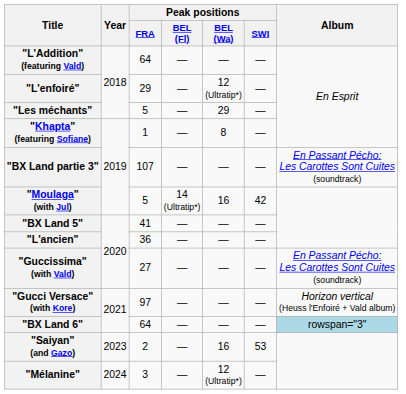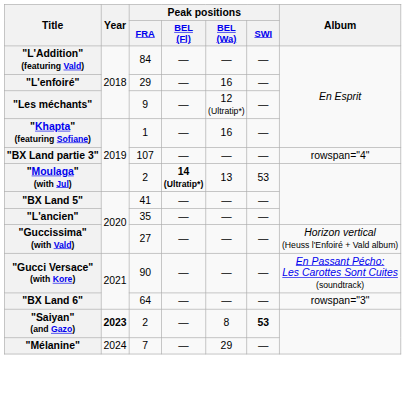"L'Addition" (featuring Vald) | Peak positions / FRA: 64 -> 84
"L'enfoiré" | Peak positions / BEL (Wa): 12 (Ultratip*) -> 16
"Les méchants" | Peak positions / FRA: 5 -> 9
"Les méchants" | Peak positions / BEL (Wa): 29 -> 12 (Ultratip*)
"Khapta" (featuring Sofiane) | Peak positions / BEL (Wa): 8 -> 16
"BX Land partie 3" | Album: En Passant Pécho: Les Carottes Sont Cuites (soundtrack) -> rowspan="4"
"Moulaga" (with Jul) | Peak positions / FRA: 5 -> 2
"Moulaga" (with Jul) | Peak positions / BEL (Fl): normal -> bold
"Moulaga" (with Jul) | Peak positions / BEL (Wa): 16 -> 13
"Moulaga" (with Jul) | Peak positions / SWI: 42 -> 53
"L'ancien" | Peak positions / FRA: 36 -> 35
"Guccissima" (with Vald) | Album: En Passant Pécho: Les Carottes Sont Cuites (soundtrack) -> Horizon vertical (Heuss l'Enfoiré + Vald album)
"Gucci Versace" (with Kore) | Peak positions / FRA: 97 -> 90
"Gucci Versace" (with Kore) | Album: Horizon vertical (Heuss l'Enfoiré + Vald album) -> En Passant Pécho: Les Carottes Sont Cuites (soundtrack)
"BX Land 6" | Album: lightblue background -> no background
"Saiyan" (and Gazo) | Year: normal -> bold
"Saiyan" (and Gazo) | Peak positions / BEL (Wa): 16 -> 8
"Saiyan" (and Gazo) | Peak positions / SWI: normal -> bold
"Mélanine" | Peak positions / FRA: 3 -> 7
"Mélanine" | Peak positions / BEL (Wa): 12 (Ultratip*) -> 29
